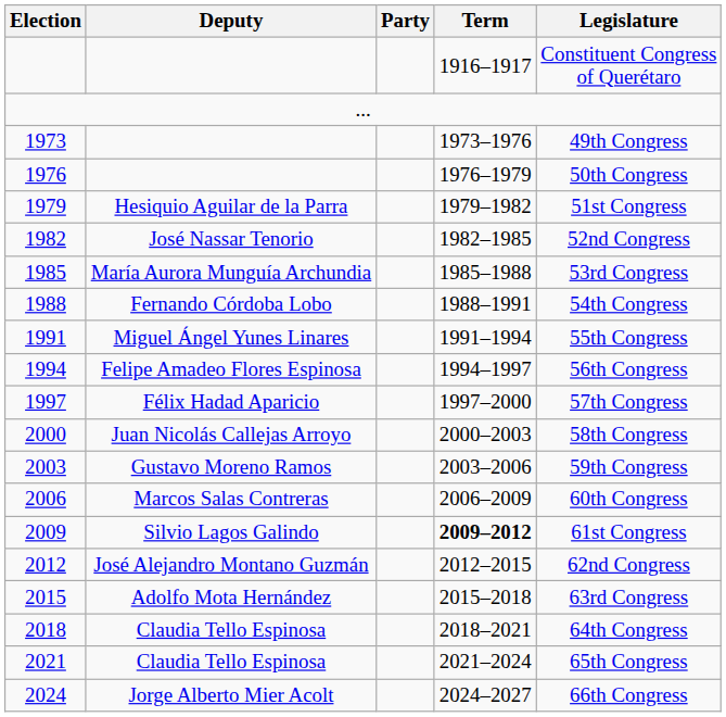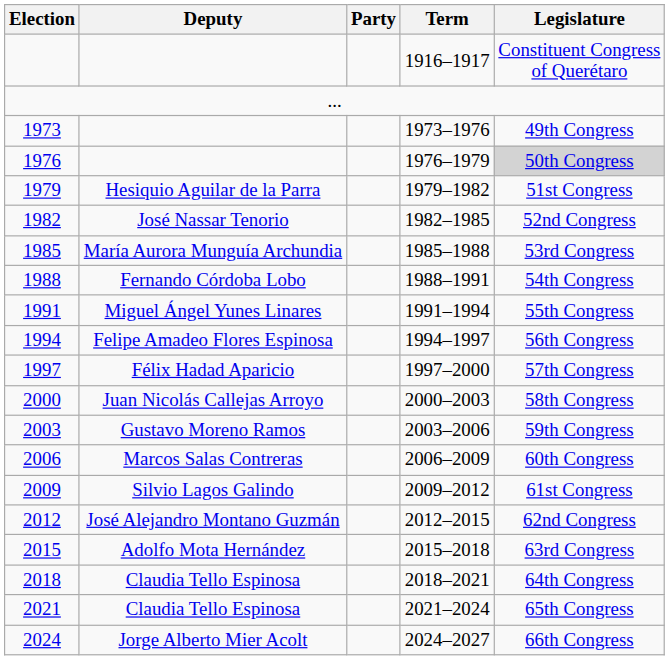1976 | Legislature: no background -> lightgrey background
2009 | Term: bold -> normal
